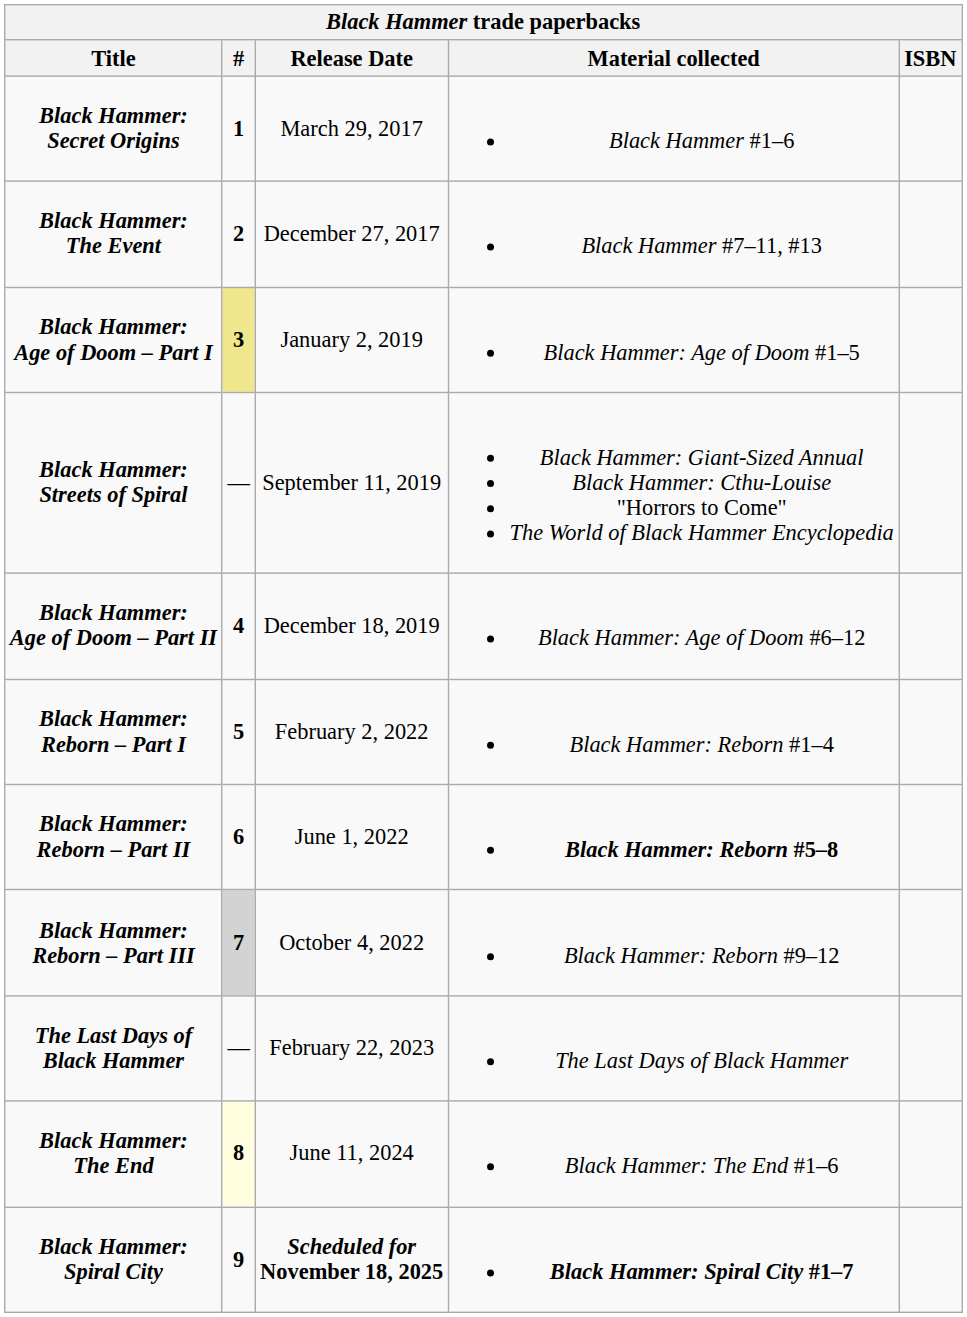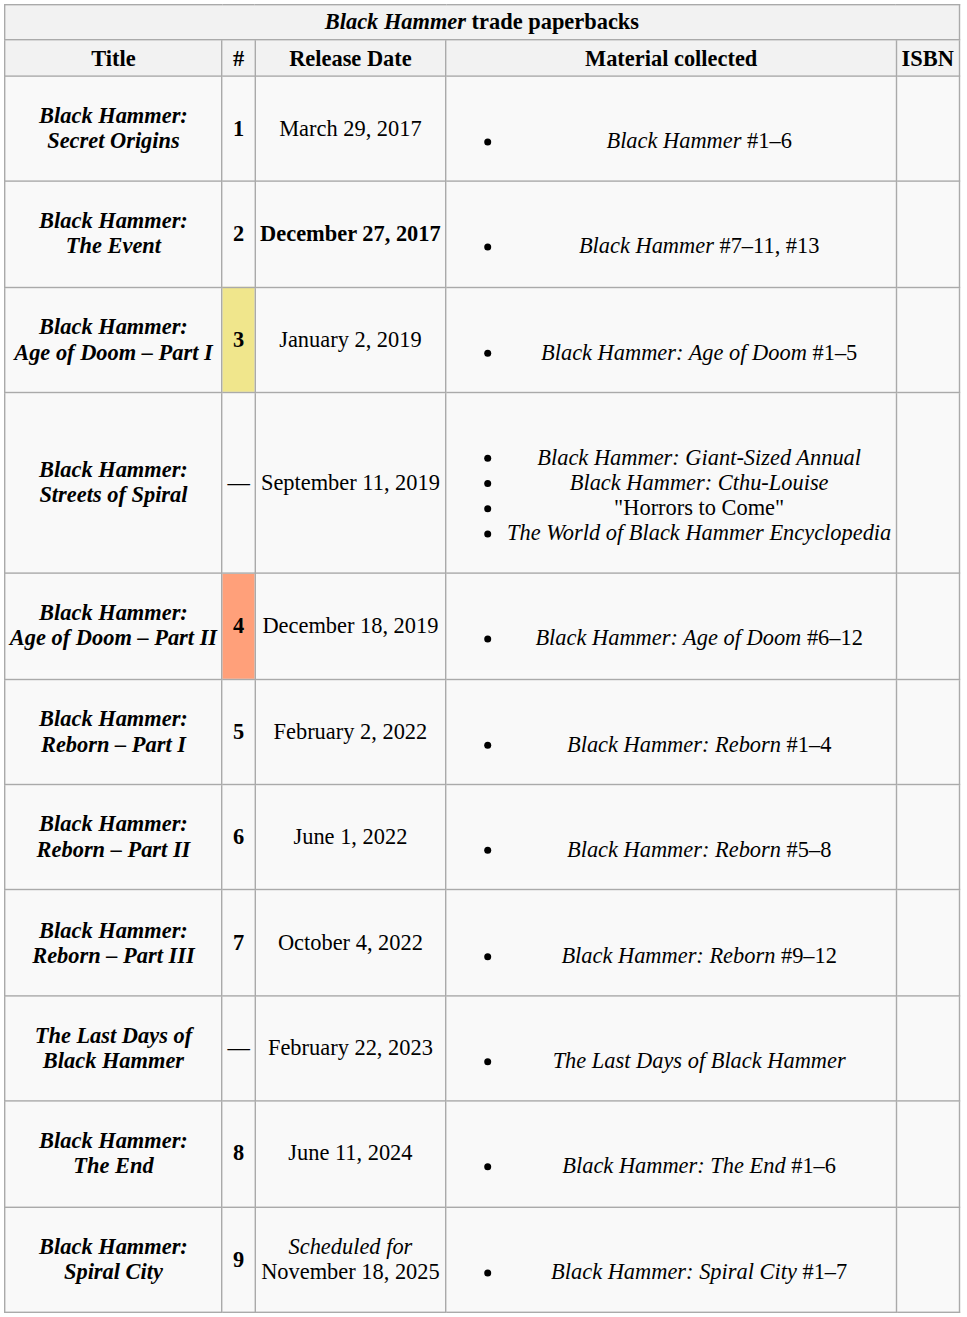Black Hammer: The Event | Release Date: normal -> bold
Black Hammer: Age of Doom – Part II | #: no background -> lightsalmon background
Black Hammer: Reborn – Part II | Material collected: bold -> normal
Black Hammer: Reborn – Part III | #: lightgrey background -> no background
Black Hammer: The End | #: lightyellow background -> no background
Black Hammer: Spiral City | Release Date: bold -> normal
Black Hammer: Spiral City | Material collected: bold -> normal
